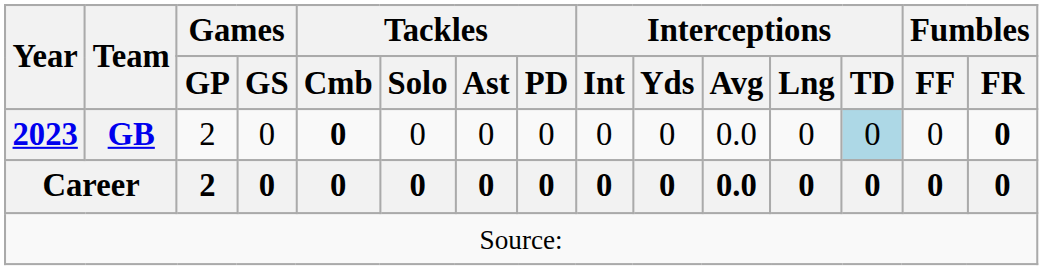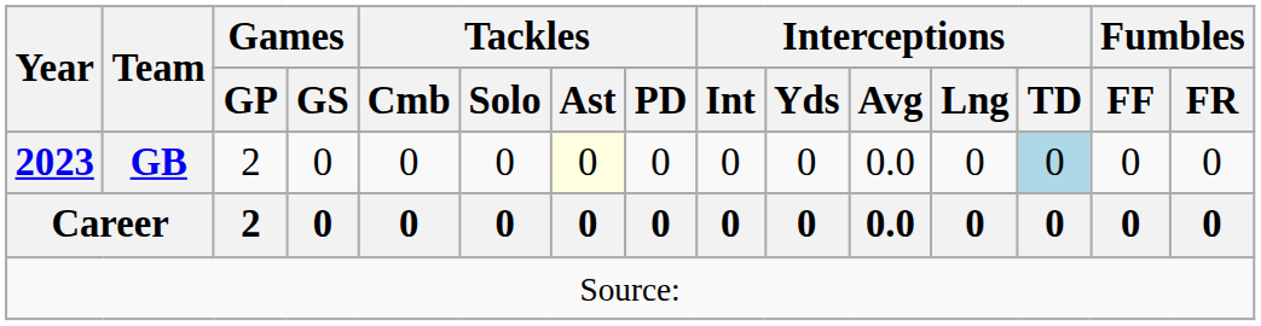2023 | Tackles / Cmb: bold -> normal
2023 | Tackles / Ast: no background -> lightyellow background
2023 | Fumbles / FR: bold -> normal
